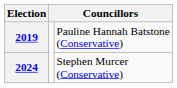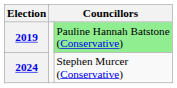2019 | column 3: no background -> lightgreen background
